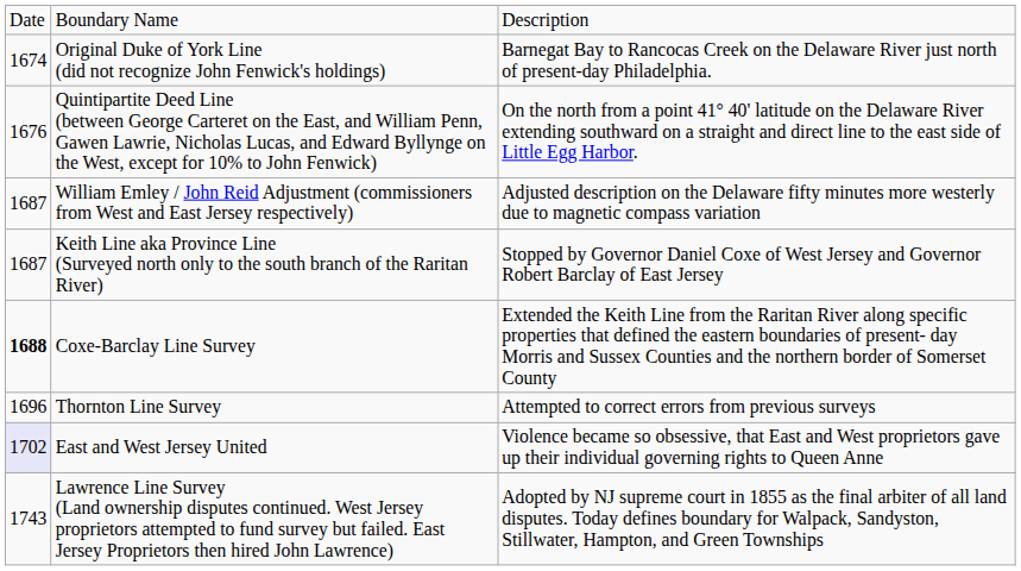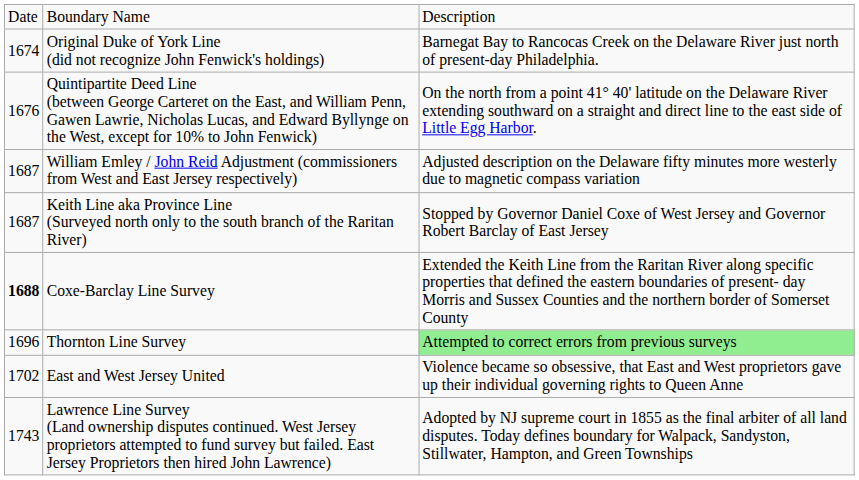Thornton Line Survey | column 3: no background -> lightgreen background
East and West Jersey United | column 1: lavender background -> no background
